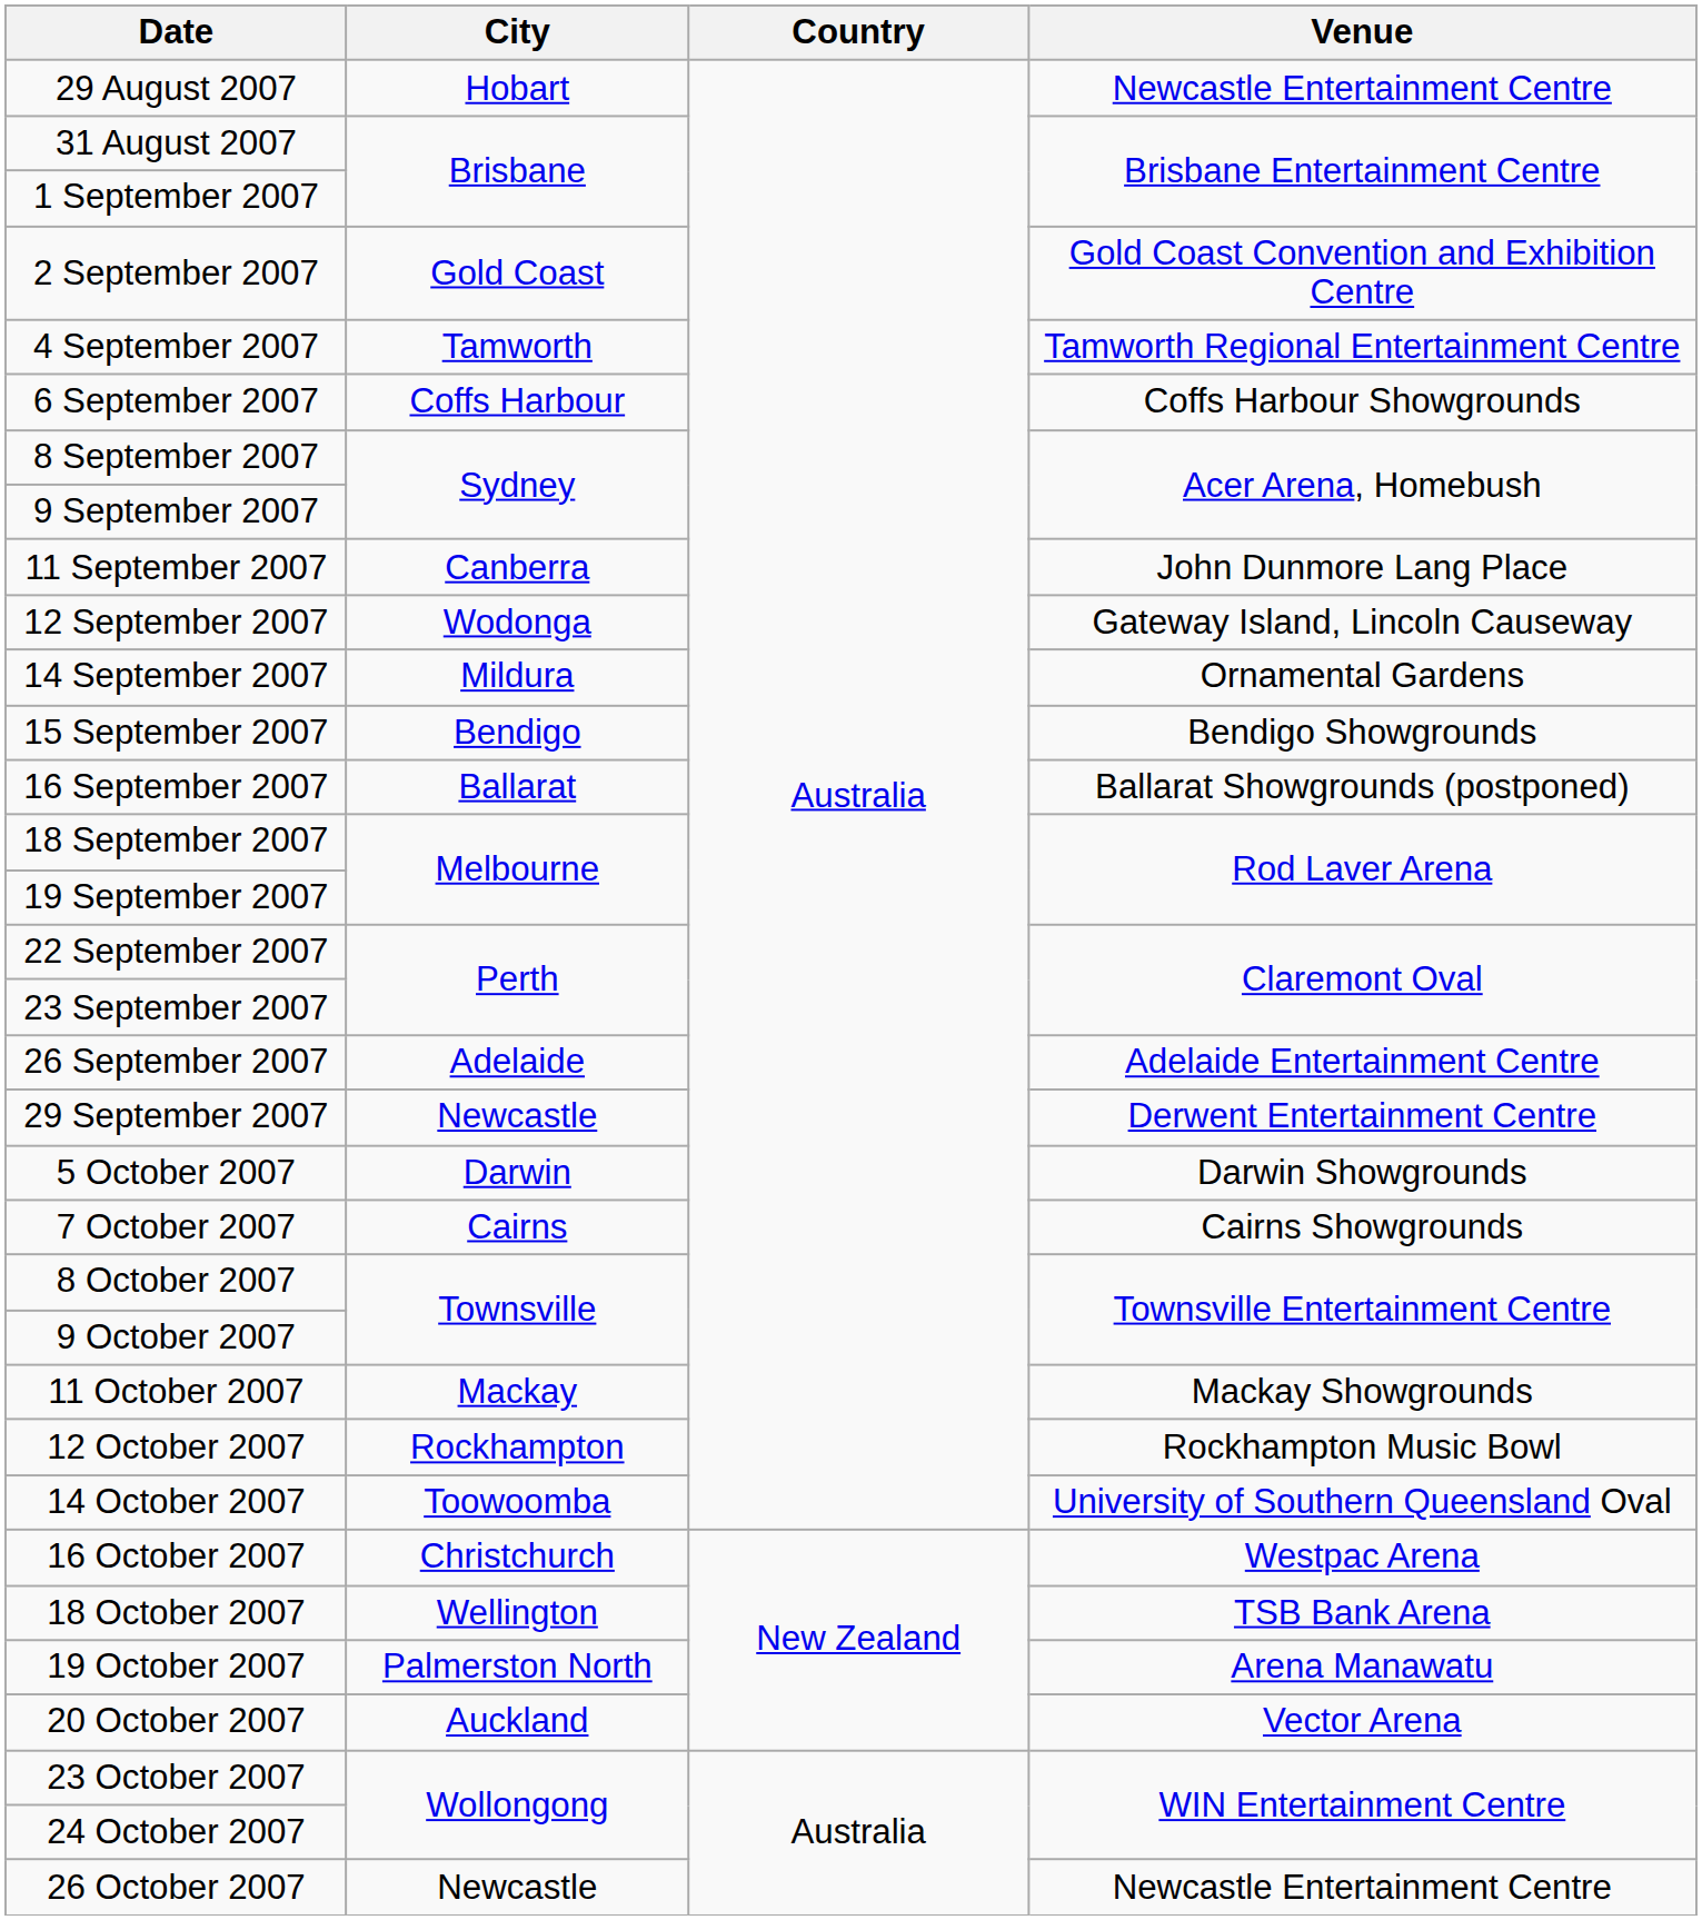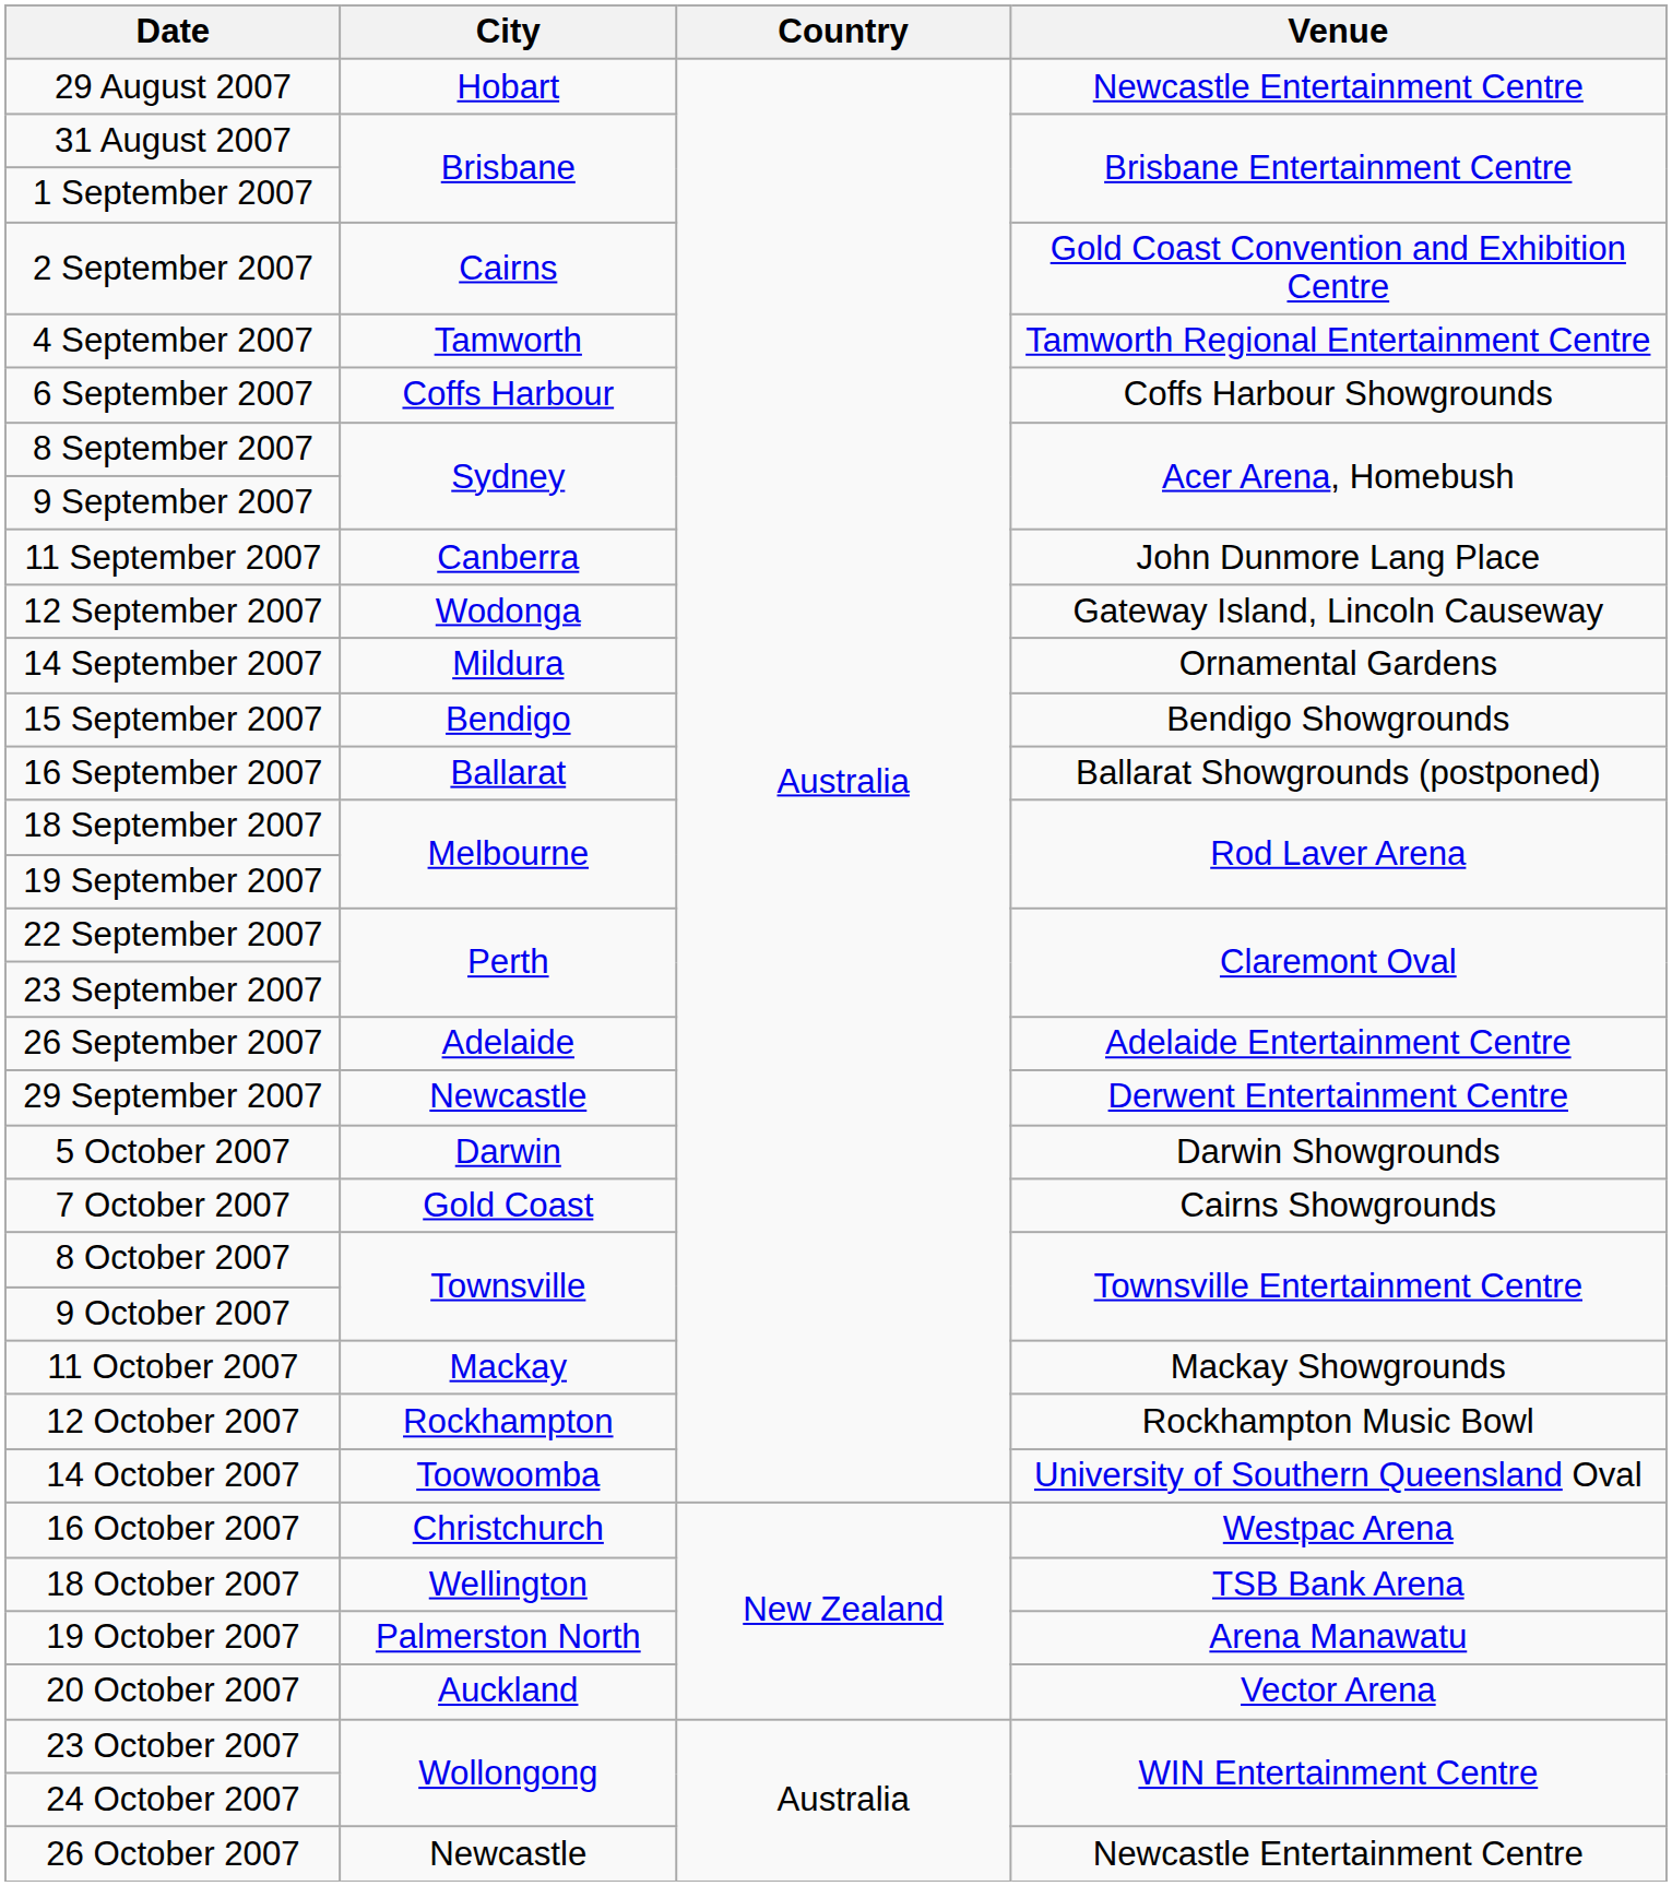2 September 2007 | City: Gold Coast -> Cairns
7 October 2007 | City: Cairns -> Gold Coast
